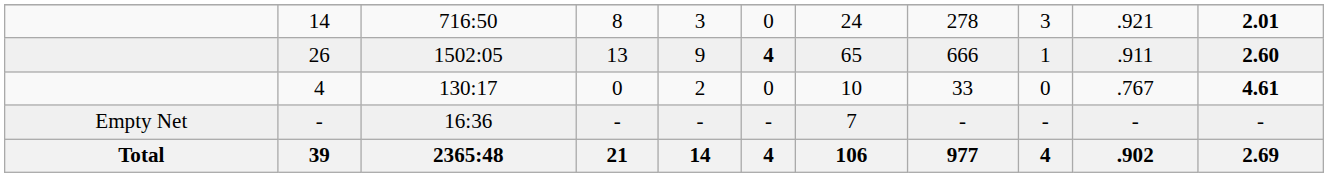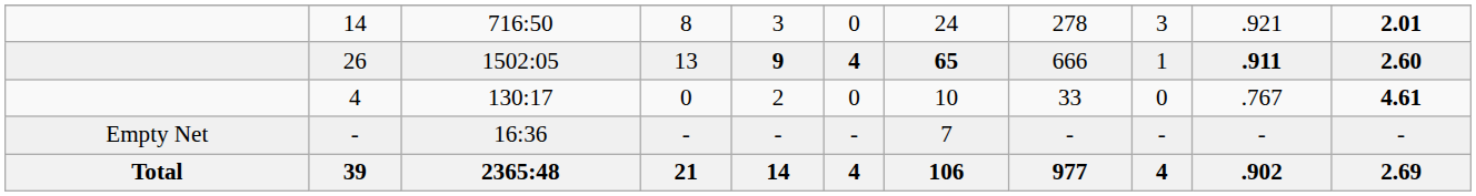26 | column 5: normal -> bold
26 | column 7: normal -> bold
26 | column 10: normal -> bold
